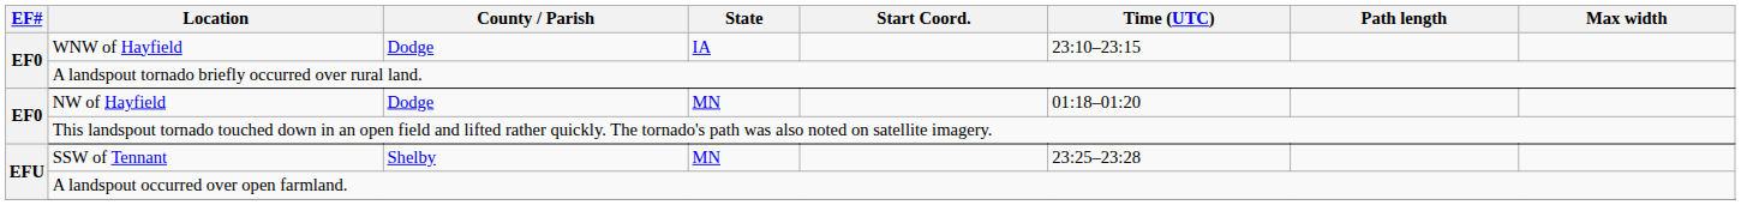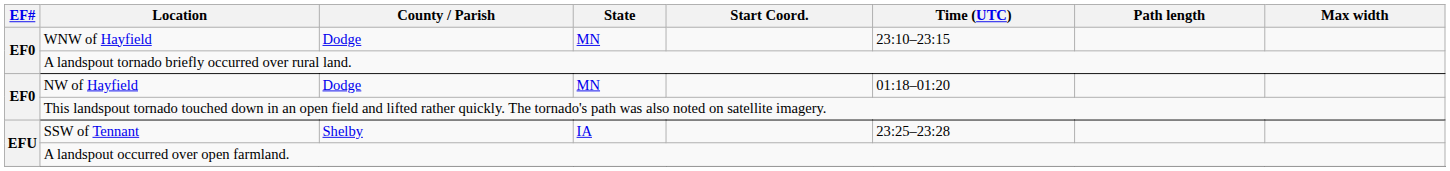WNW of Hayfield | State: IA -> MN
SSW of Tennant | State: MN -> IA
